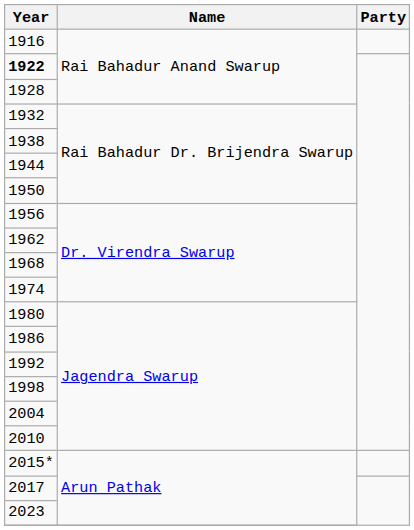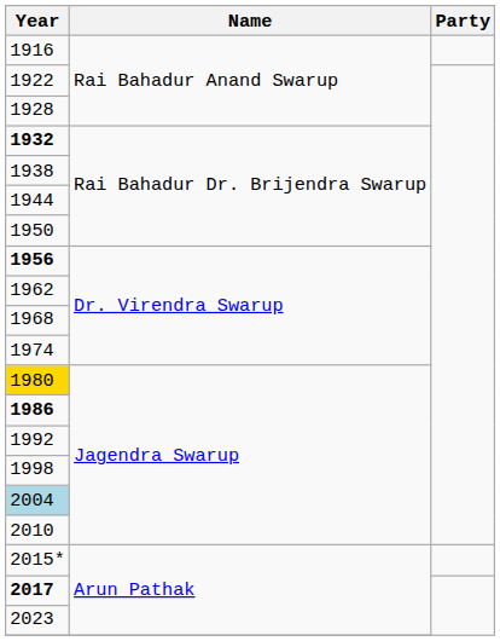1922 | Year: bold -> normal
1932 | Year: normal -> bold
1956 | Year: normal -> bold
1980 | Year: no background -> gold background
1986 | Year: normal -> bold
2004 | Year: no background -> lightblue background
2017 | Year: normal -> bold
